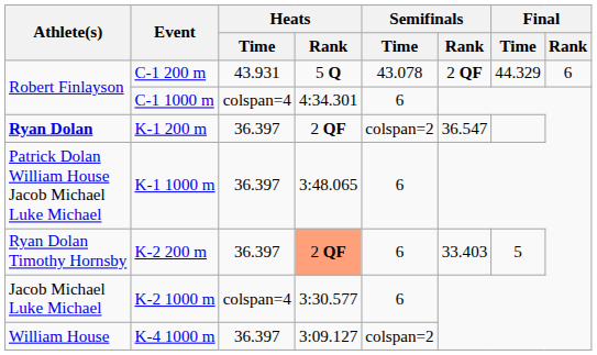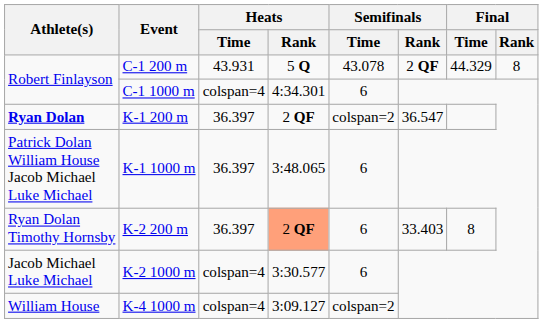C-1 200 m | Final / Rank: 6 -> 8
K-2 200 m | Final / Time: 5 -> 8
K-4 1000 m | Heats / Time: 36.397 -> colspan=4
